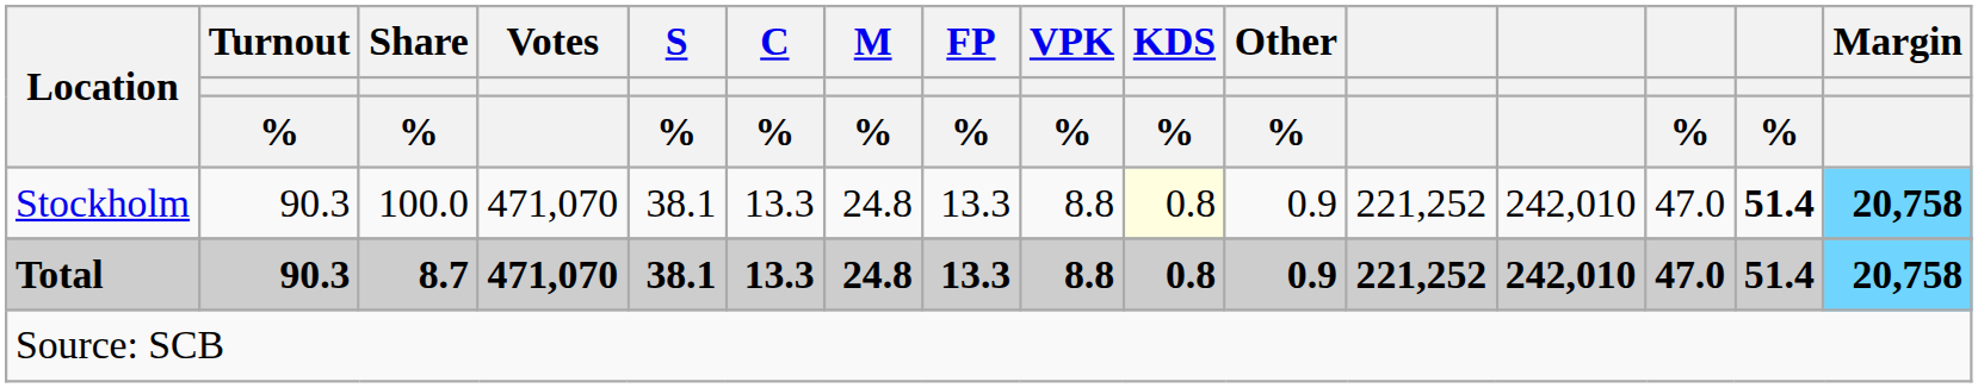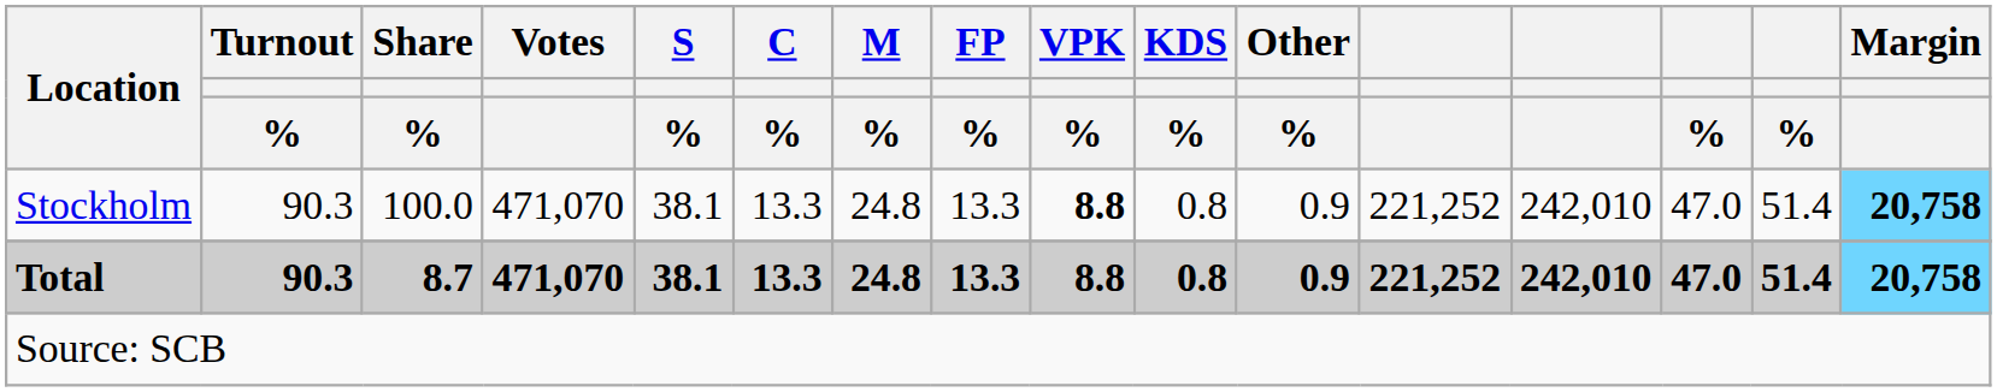Stockholm | VPK / %: normal -> bold
Stockholm | KDS / %: lightyellow background -> no background
Stockholm | column 15: bold -> normal
